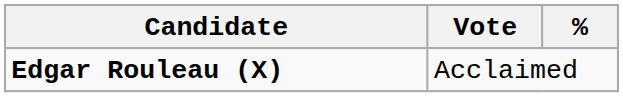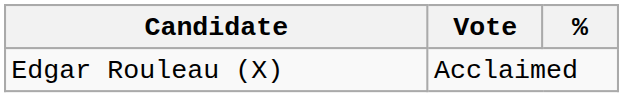Edgar Rouleau (X) | Candidate: bold -> normal
